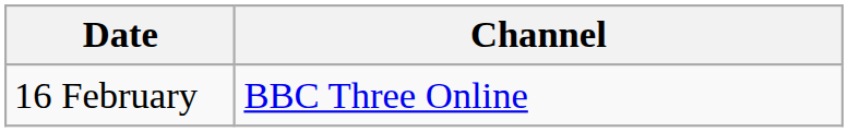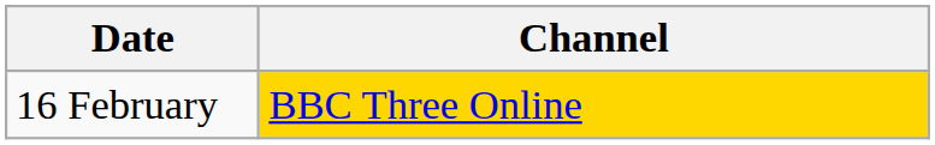16 February | Channel: no background -> gold background
